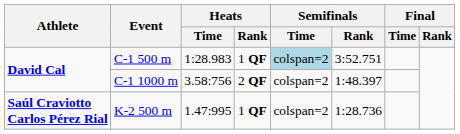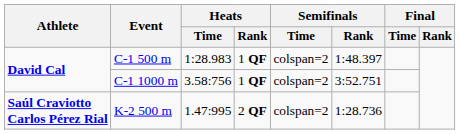C-1 500 m | Semifinals / Time: lightblue background -> no background
C-1 500 m | Semifinals / Rank: 3:52.751 -> 1:48.397
C-1 1000 m | Heats / Rank: 2 QF -> 1 QF
C-1 1000 m | Semifinals / Rank: 1:48.397 -> 3:52.751
K-2 500 m | Heats / Rank: 1 QF -> 2 QF
